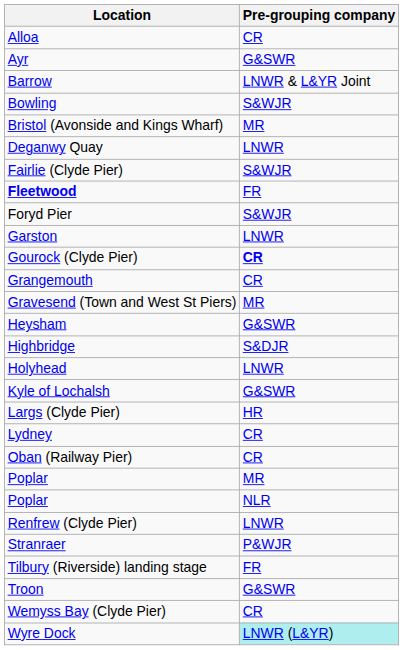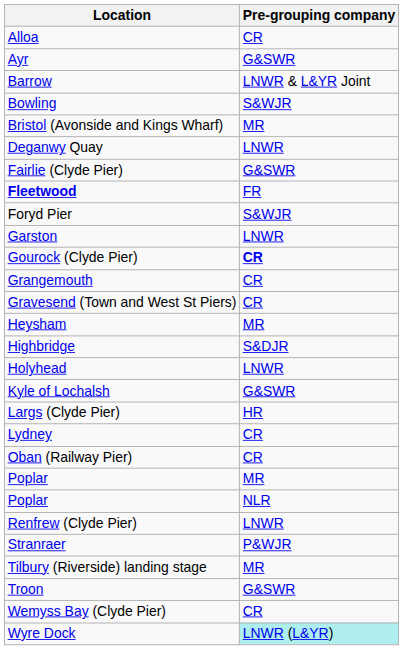row 8 | Pre-grouping company: S&WJR -> G&SWR
row 14 | Pre-grouping company: MR -> CR
row 15 | Pre-grouping company: G&SWR -> MR
row 26 | Pre-grouping company: FR -> MR
